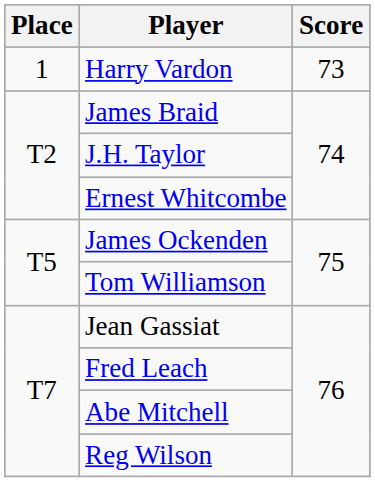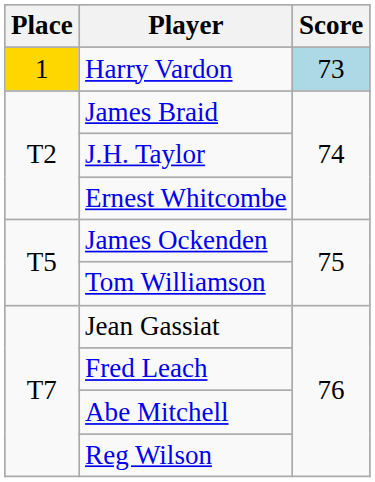Harry Vardon | Place: no background -> gold background
Harry Vardon | Score: no background -> lightblue background
